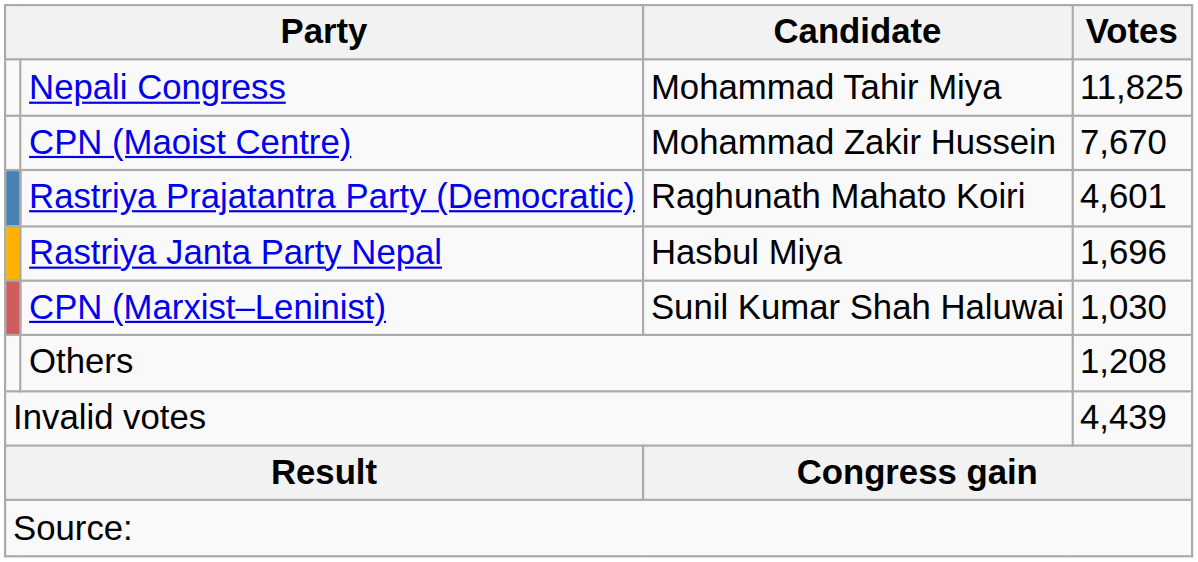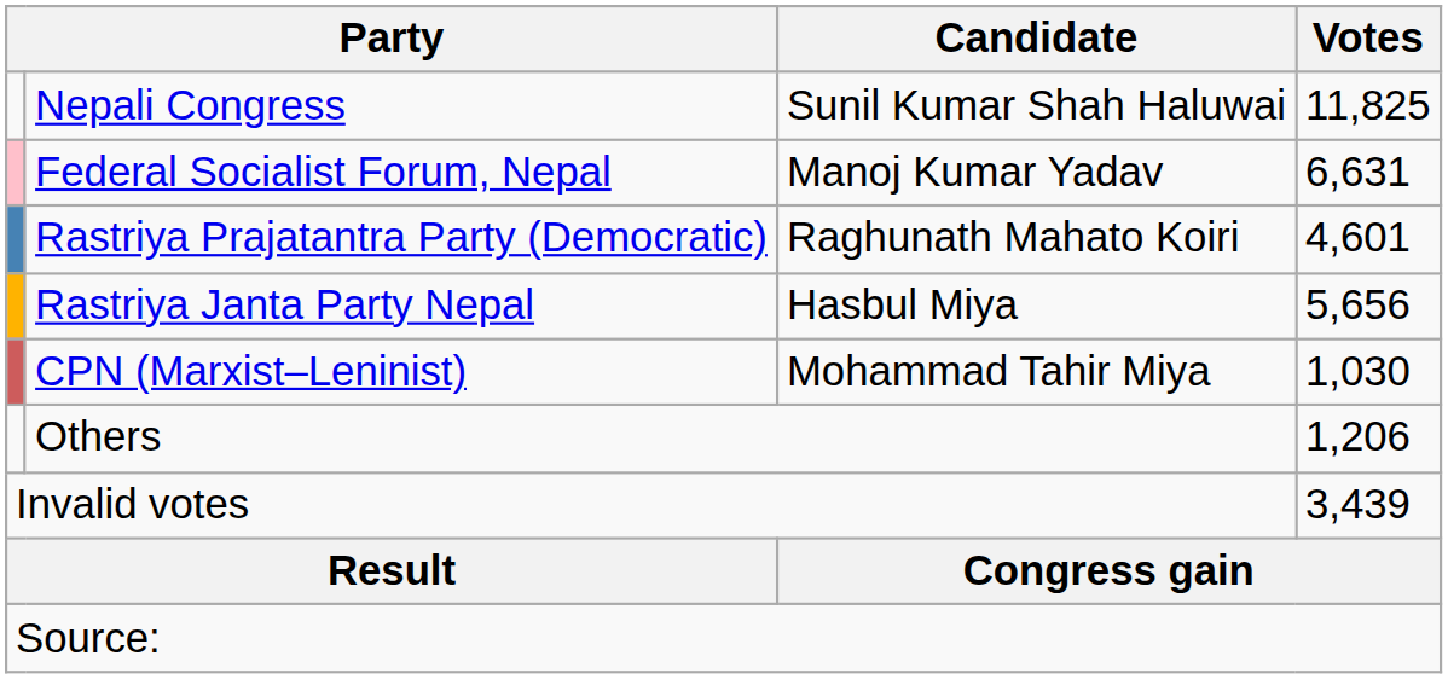Nepali Congress | Candidate: Mohammad Tahir Miya -> Sunil Kumar Shah Haluwai
- row: CPN (Maoist Centre) | Mohammad Zakir Hussein | 7,670
+ row: Federal Socialist Forum, Nepal | Manoj Kumar Yadav | 6,631
Rastriya Janta Party Nepal | Votes: 1,696 -> 5,656
CPN (Marxist–Leninist) | Candidate: Sunil Kumar Shah Haluwai -> Mohammad Tahir Miya
Others | Votes: 1,208 -> 1,206
Invalid votes | Votes: 4,439 -> 3,439
